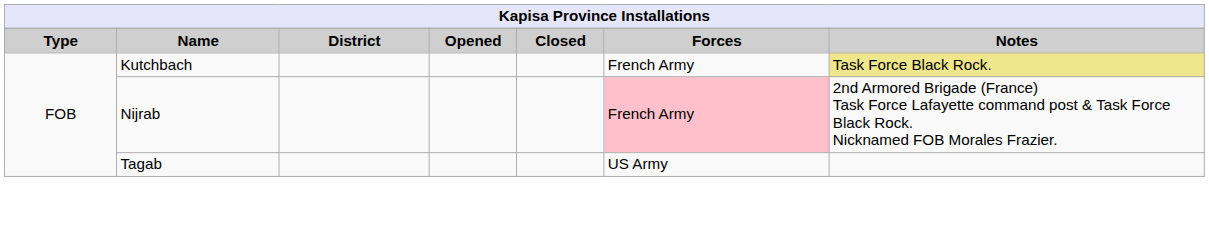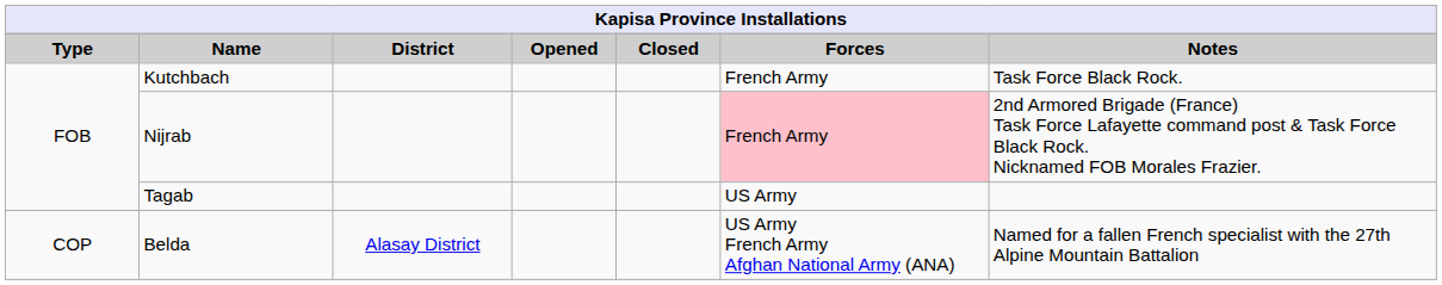Kutchbach | Notes: khaki background -> no background
+ row: COP | Belda | Alasay District | US Army French Army Afghan National Army (ANA) | Named for a fallen French specialist with the 27th Alpine Mountain Battalion
